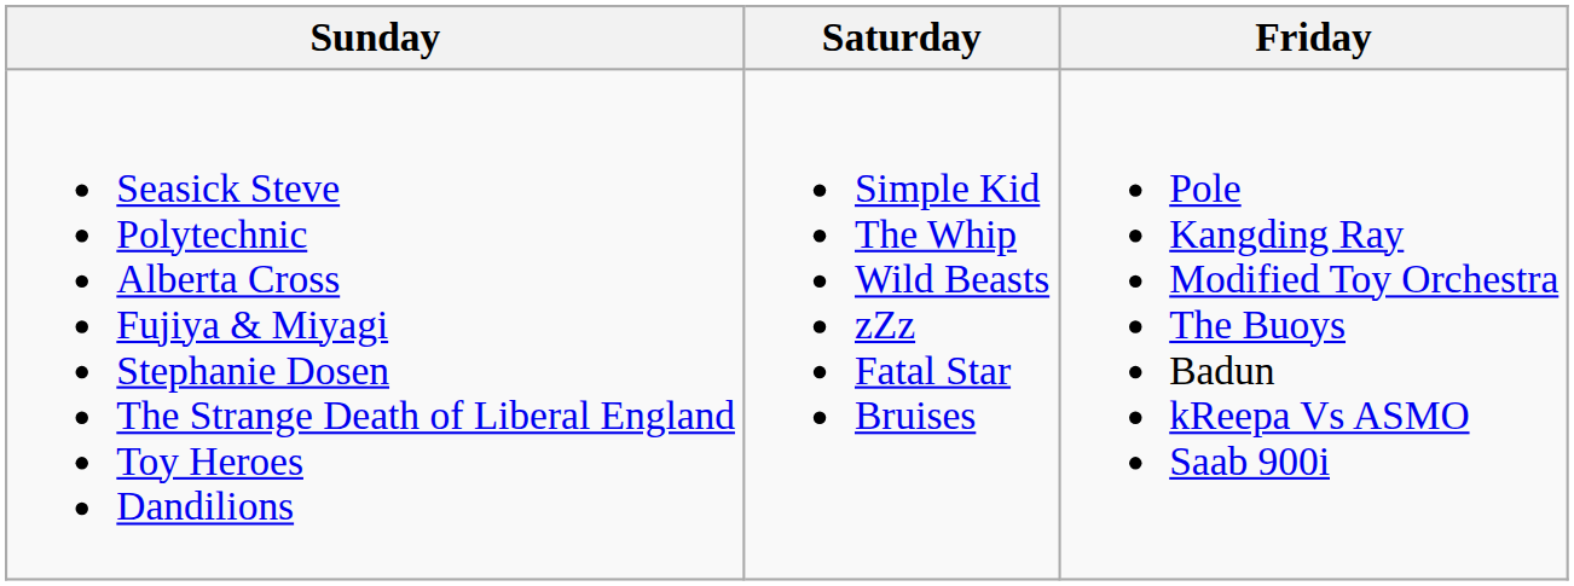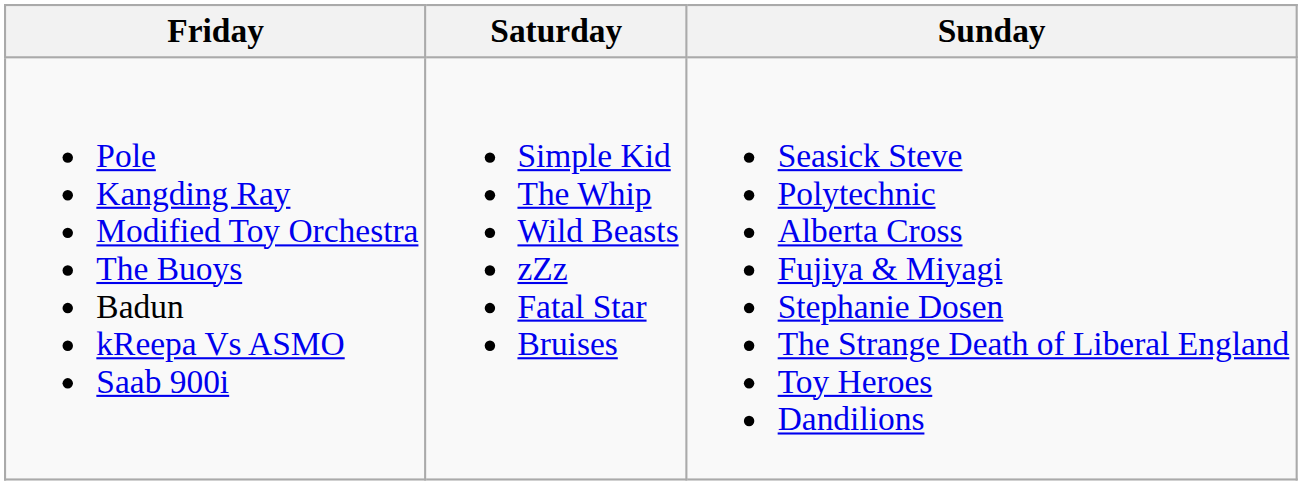columns swapped: Friday <-> Sunday
